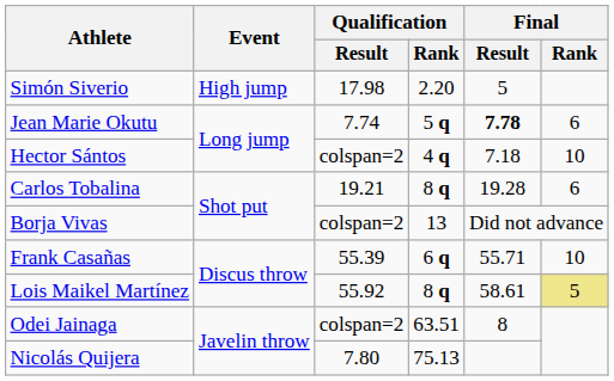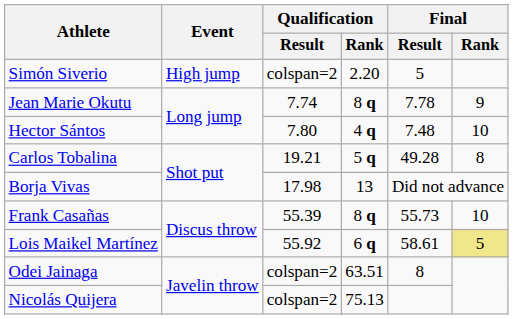Simón Siverio | Qualification / Result: 17.98 -> colspan=2
Jean Marie Okutu | Qualification / Rank: 5 q -> 8 q
Jean Marie Okutu | Final / Result: bold -> normal
Jean Marie Okutu | Final / Rank: 6 -> 9
Hector Sántos | Qualification / Result: colspan=2 -> 7.80
Hector Sántos | Final / Result: 7.18 -> 7.48
Carlos Tobalina | Qualification / Rank: 8 q -> 5 q
Carlos Tobalina | Final / Result: 19.28 -> 49.28
Carlos Tobalina | Final / Rank: 6 -> 8
Borja Vivas | Qualification / Result: colspan=2 -> 17.98
Frank Casañas | Qualification / Rank: 6 q -> 8 q
Frank Casañas | Final / Result: 55.71 -> 55.73
Lois Maikel Martínez | Qualification / Rank: 8 q -> 6 q
Nicolás Quijera | Qualification / Result: 7.80 -> colspan=2
